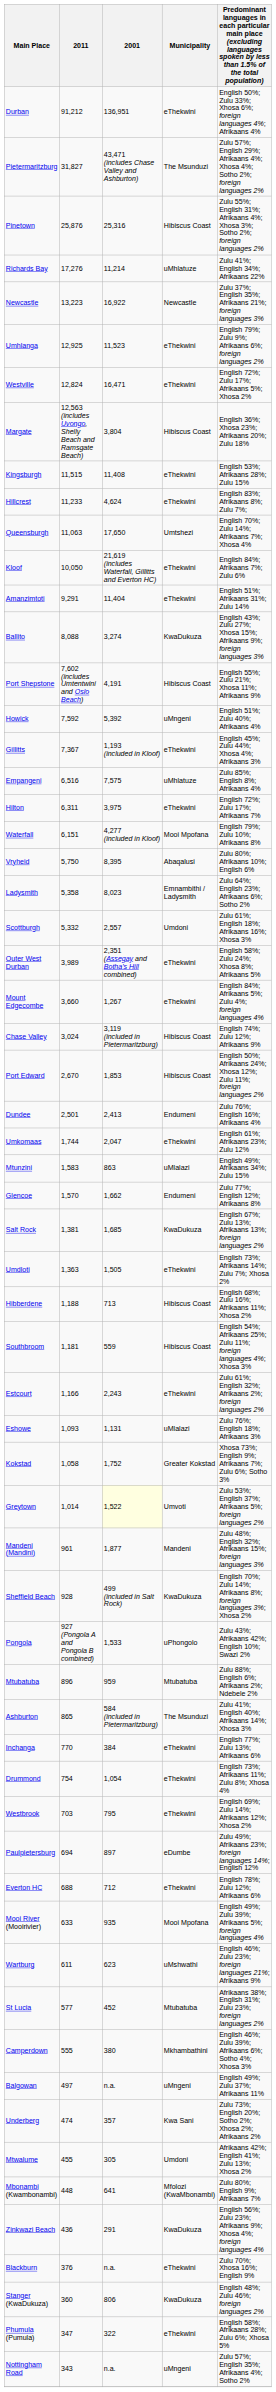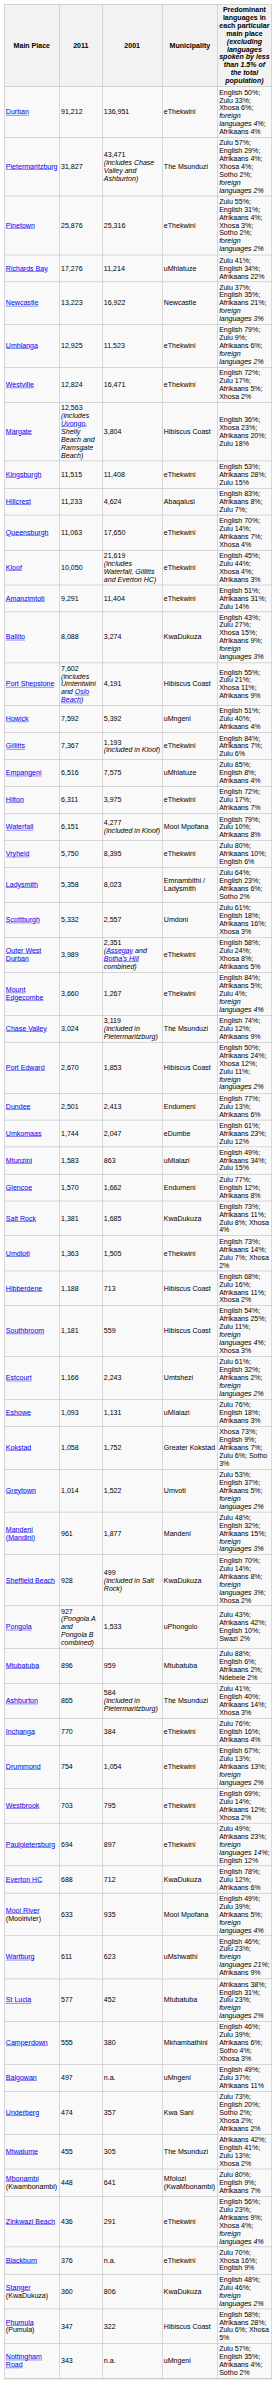Pinetown | Municipality: Hibiscus Coast -> eThekwini
Hillcrest | Municipality: eThekwini -> Abaqalusi
Queensburgh | Municipality: Umtshezi -> eThekwini
Kloof | column 5: English 84%; Afrikaans 7%; Zulu 6% -> English 45%; Zulu 44%; Xhosa 4%; Afrikaans 3%
Gillitts | column 5: English 45%; Zulu 44%; Xhosa 4%; Afrikaans 3% -> English 84%; Afrikaans 7%; Zulu 6%
Vryheid | Municipality: Abaqalusi -> eThekwini
Chase Valley | Municipality: Hibiscus Coast -> The Msunduzi
Dundee | column 5: Zulu 76%; English 16%; Afrikaans 4% -> English 77%; Zulu 13%; Afrikaans 6%
Umkomaas | Municipality: eThekwini -> eDumbe
Salt Rock | column 5: English 67%; Zulu 13%; Afrikaans 13%; foreign languages 2% -> English 73%; Afrikaans 11%; Zulu 8%; Xhosa 4%
Estcourt | Municipality: eThekwini -> Umtshezi
Greytown | 2001: lightyellow background -> no background
Inchanga | column 5: English 77%; Zulu 13%; Afrikaans 6% -> Zulu 76%; English 16%; Afrikaans 4%
Drummond | column 5: English 73%; Afrikaans 11%; Zulu 8%; Xhosa 4% -> English 67%; Zulu 13%; Afrikaans 13%; foreign languages 2%
Paulpietersburg | Municipality: eDumbe -> eThekwini
Everton HC | Municipality: eThekwini -> KwaDukuza
Mtwalume | Municipality: Umdoni -> The Msunduzi
Zinkwazi Beach | Municipality: KwaDukuza -> eThekwini
Phumula (Pumula) | Municipality: eThekwini -> Hibiscus Coast
